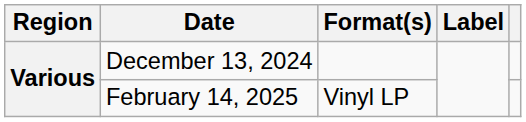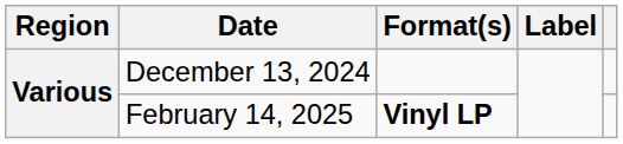February 14, 2025 | Format(s): normal -> bold
